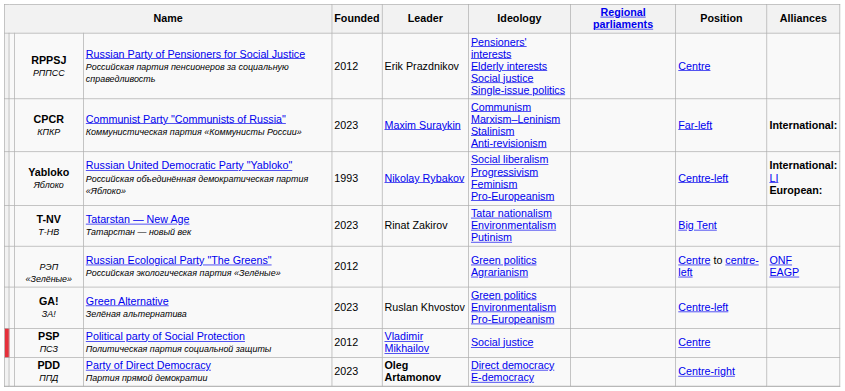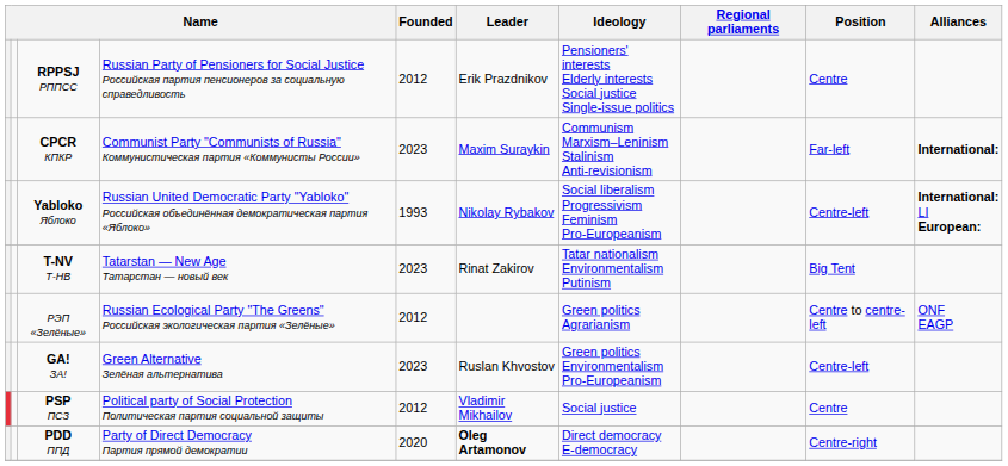PDD ППД | Founded: 2023 -> 2020
